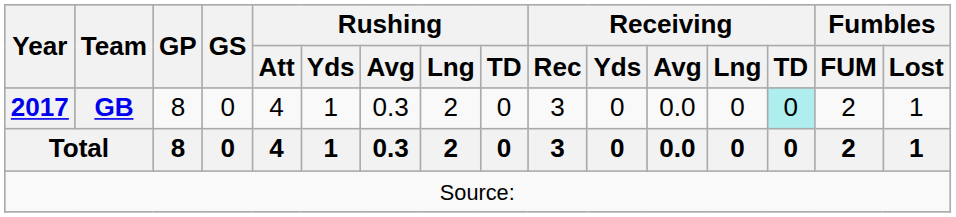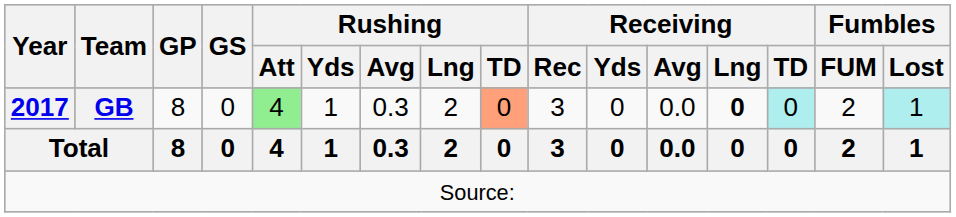2017 | Rushing / Att: no background -> lightgreen background
2017 | Rushing / TD: no background -> lightsalmon background
2017 | Receiving / Lng: normal -> bold
2017 | Fumbles / Lost: no background -> paleturquoise background
